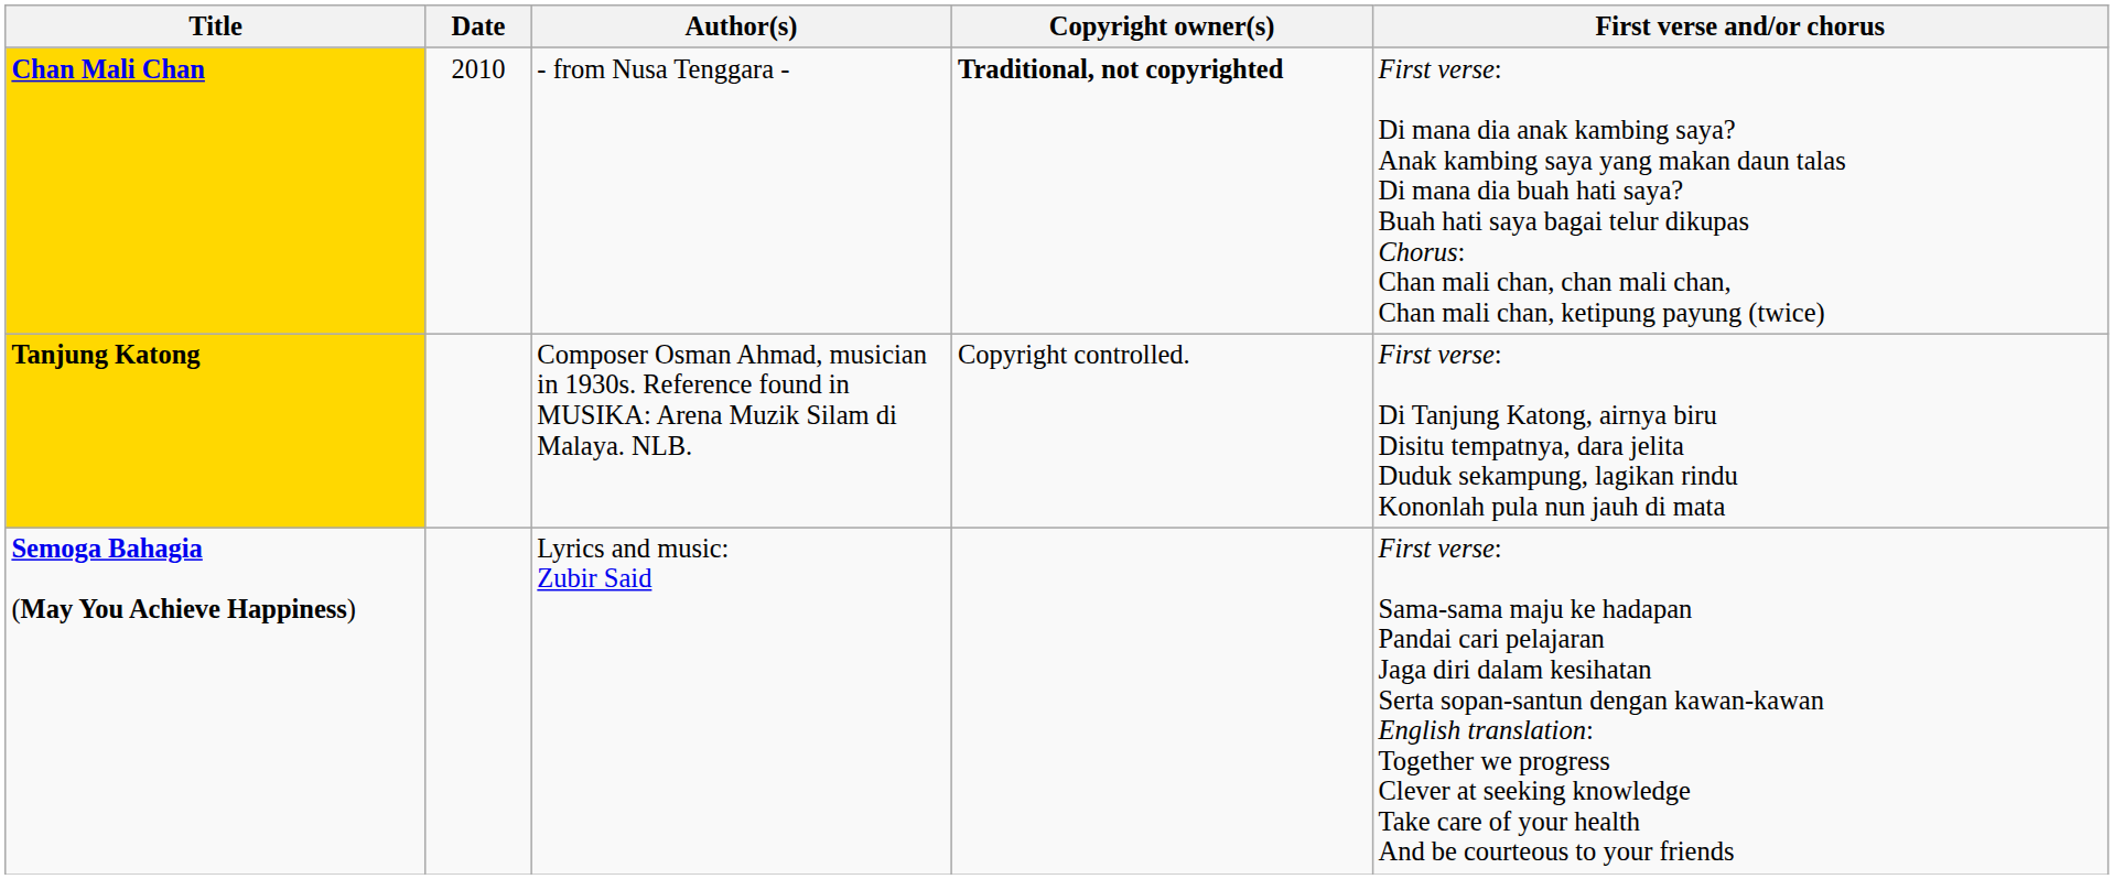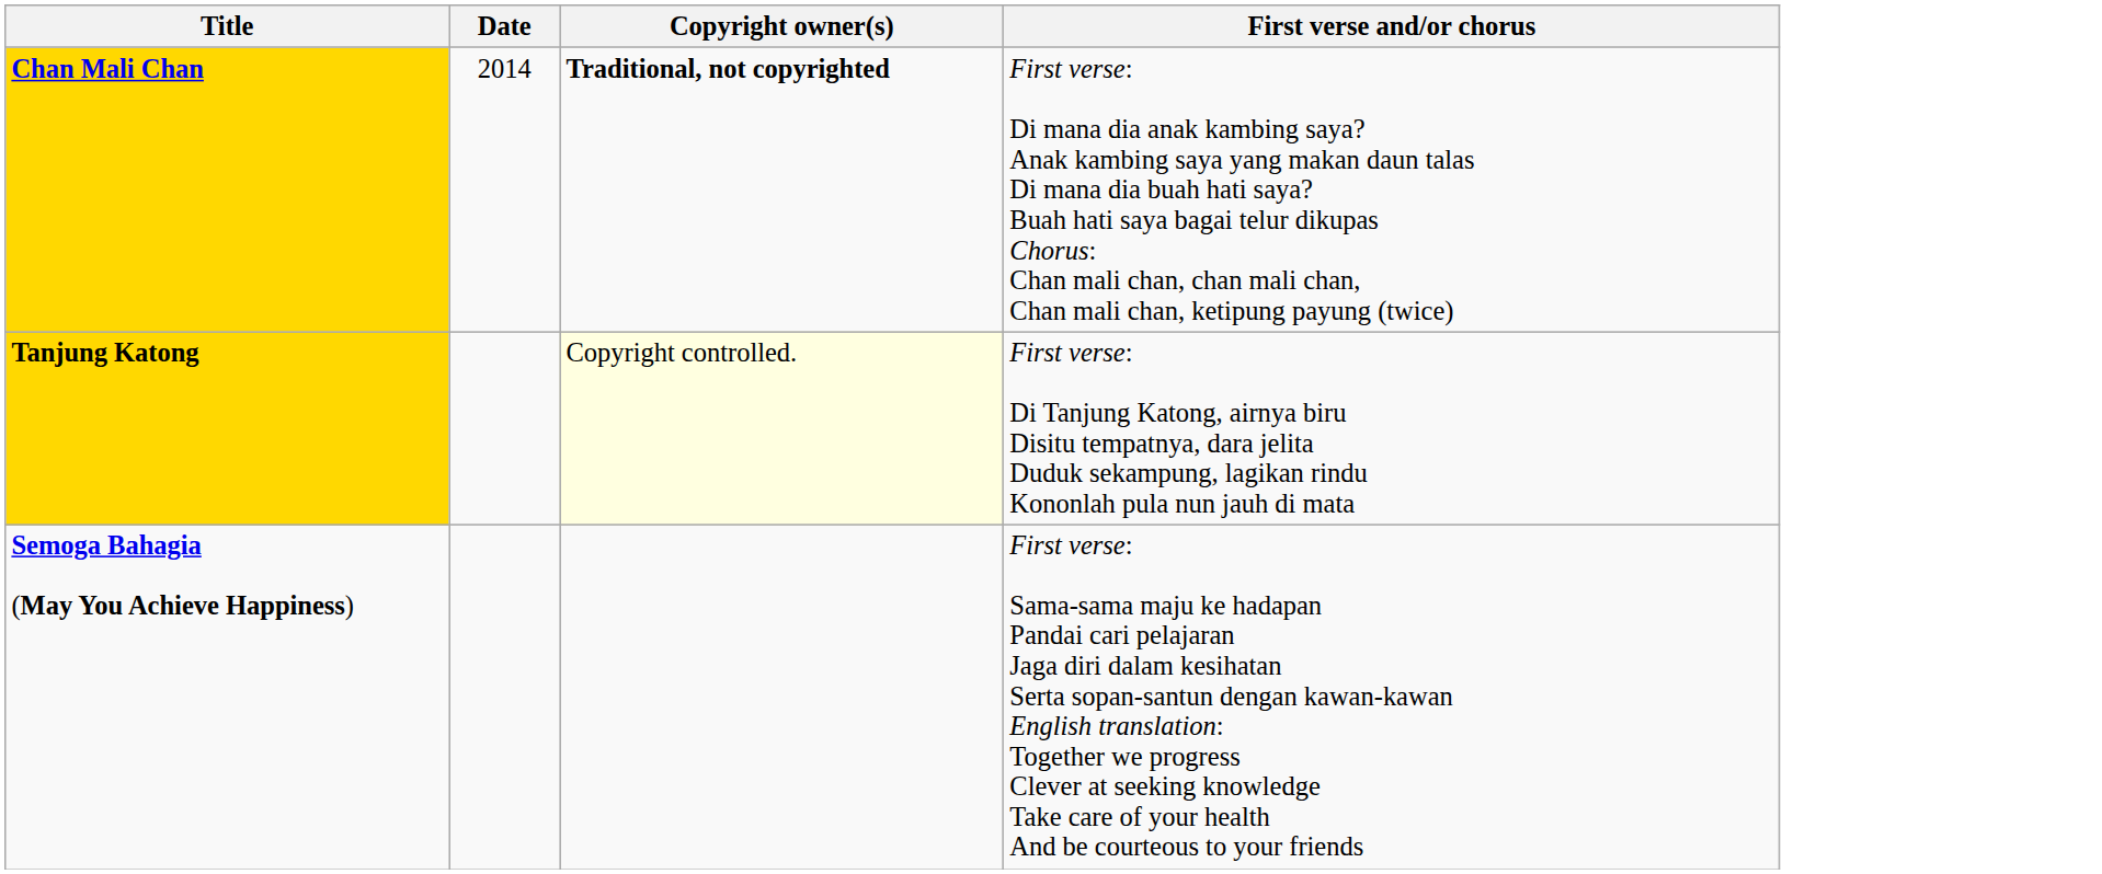- column: Author(s) | - from Nusa Tenggara - | Composer Osman Ahmad, musician in 1930s. Reference found in MUSIKA: Arena Muzik Silam di Malaya. NLB. | Lyrics and music: Zubir Said
Chan Mali Chan | Date: 2010 -> 2014
Tanjung Katong | Copyright owner(s): no background -> lightyellow background
